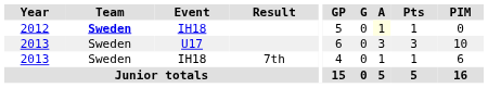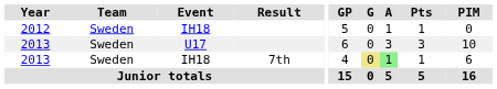2012 | Team: bold -> normal
2012 | A: lightyellow background -> no background
2013 / IH18 | G: no background -> khaki background
2013 / IH18 | A: no background -> lightgreen background
